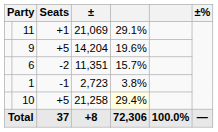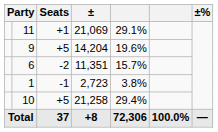10 | column 5: lightyellow background -> no background
